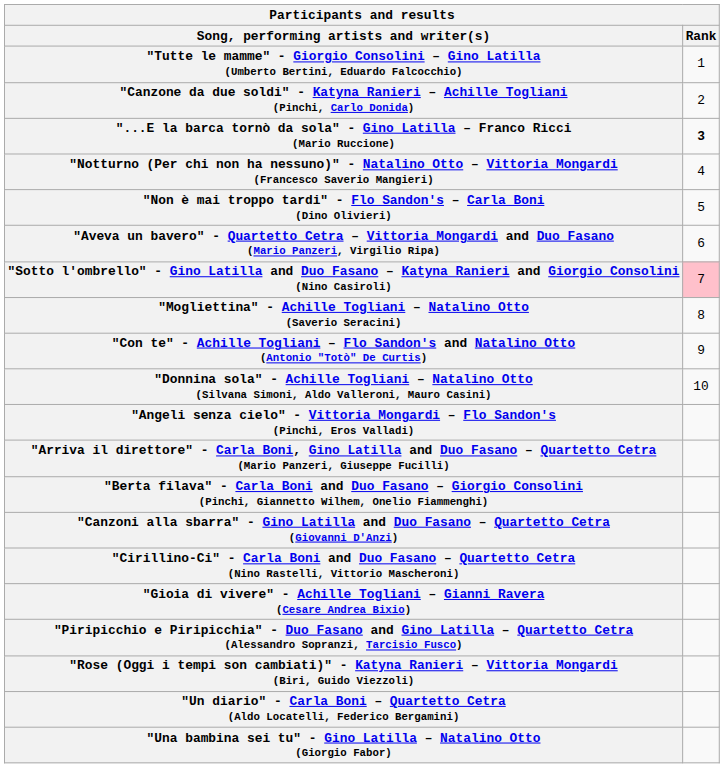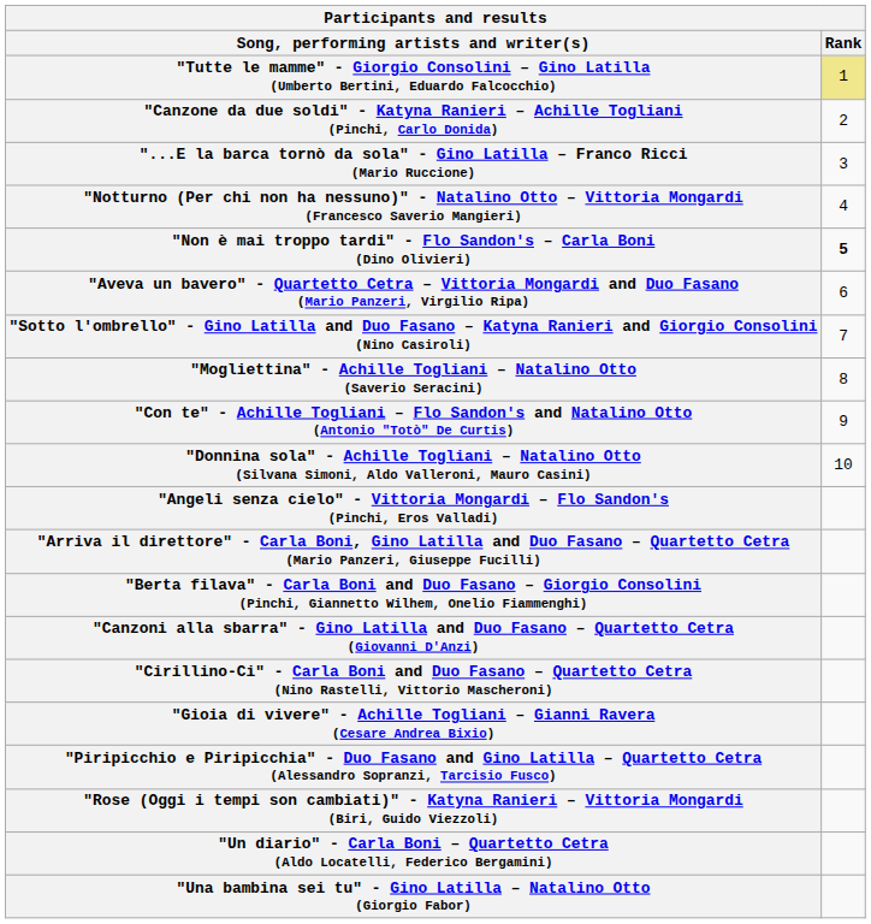row 3 | Rank: no background -> khaki background
row 5 | Rank: bold -> normal
row 7 | Rank: normal -> bold
row 9 | Rank: pink background -> no background
